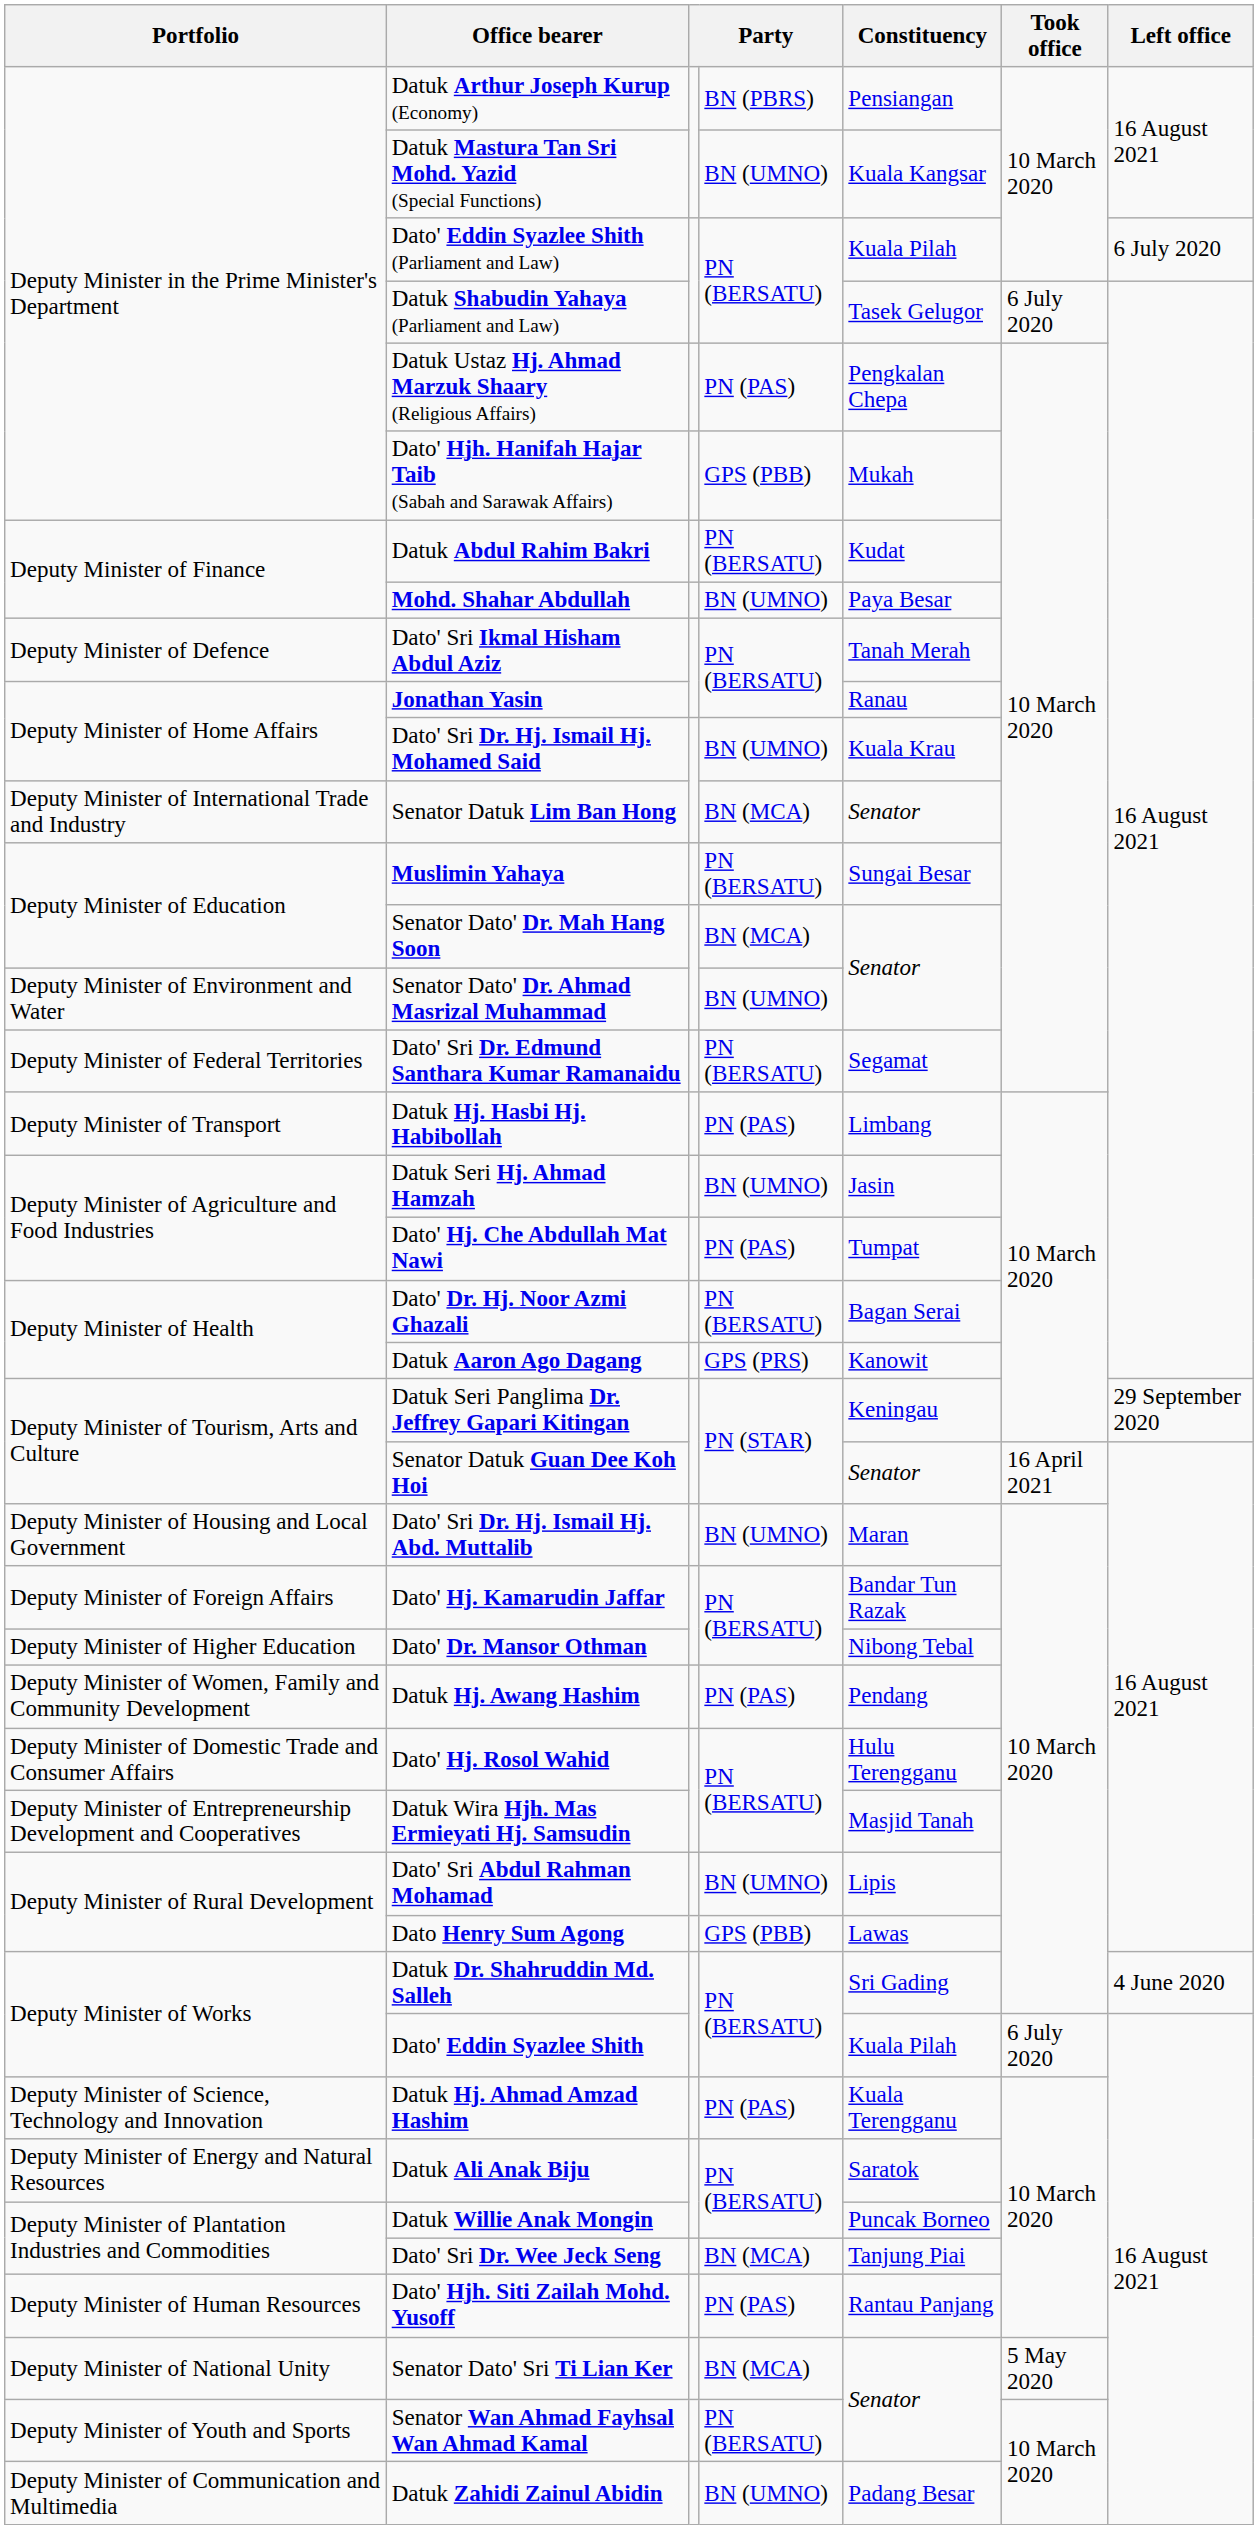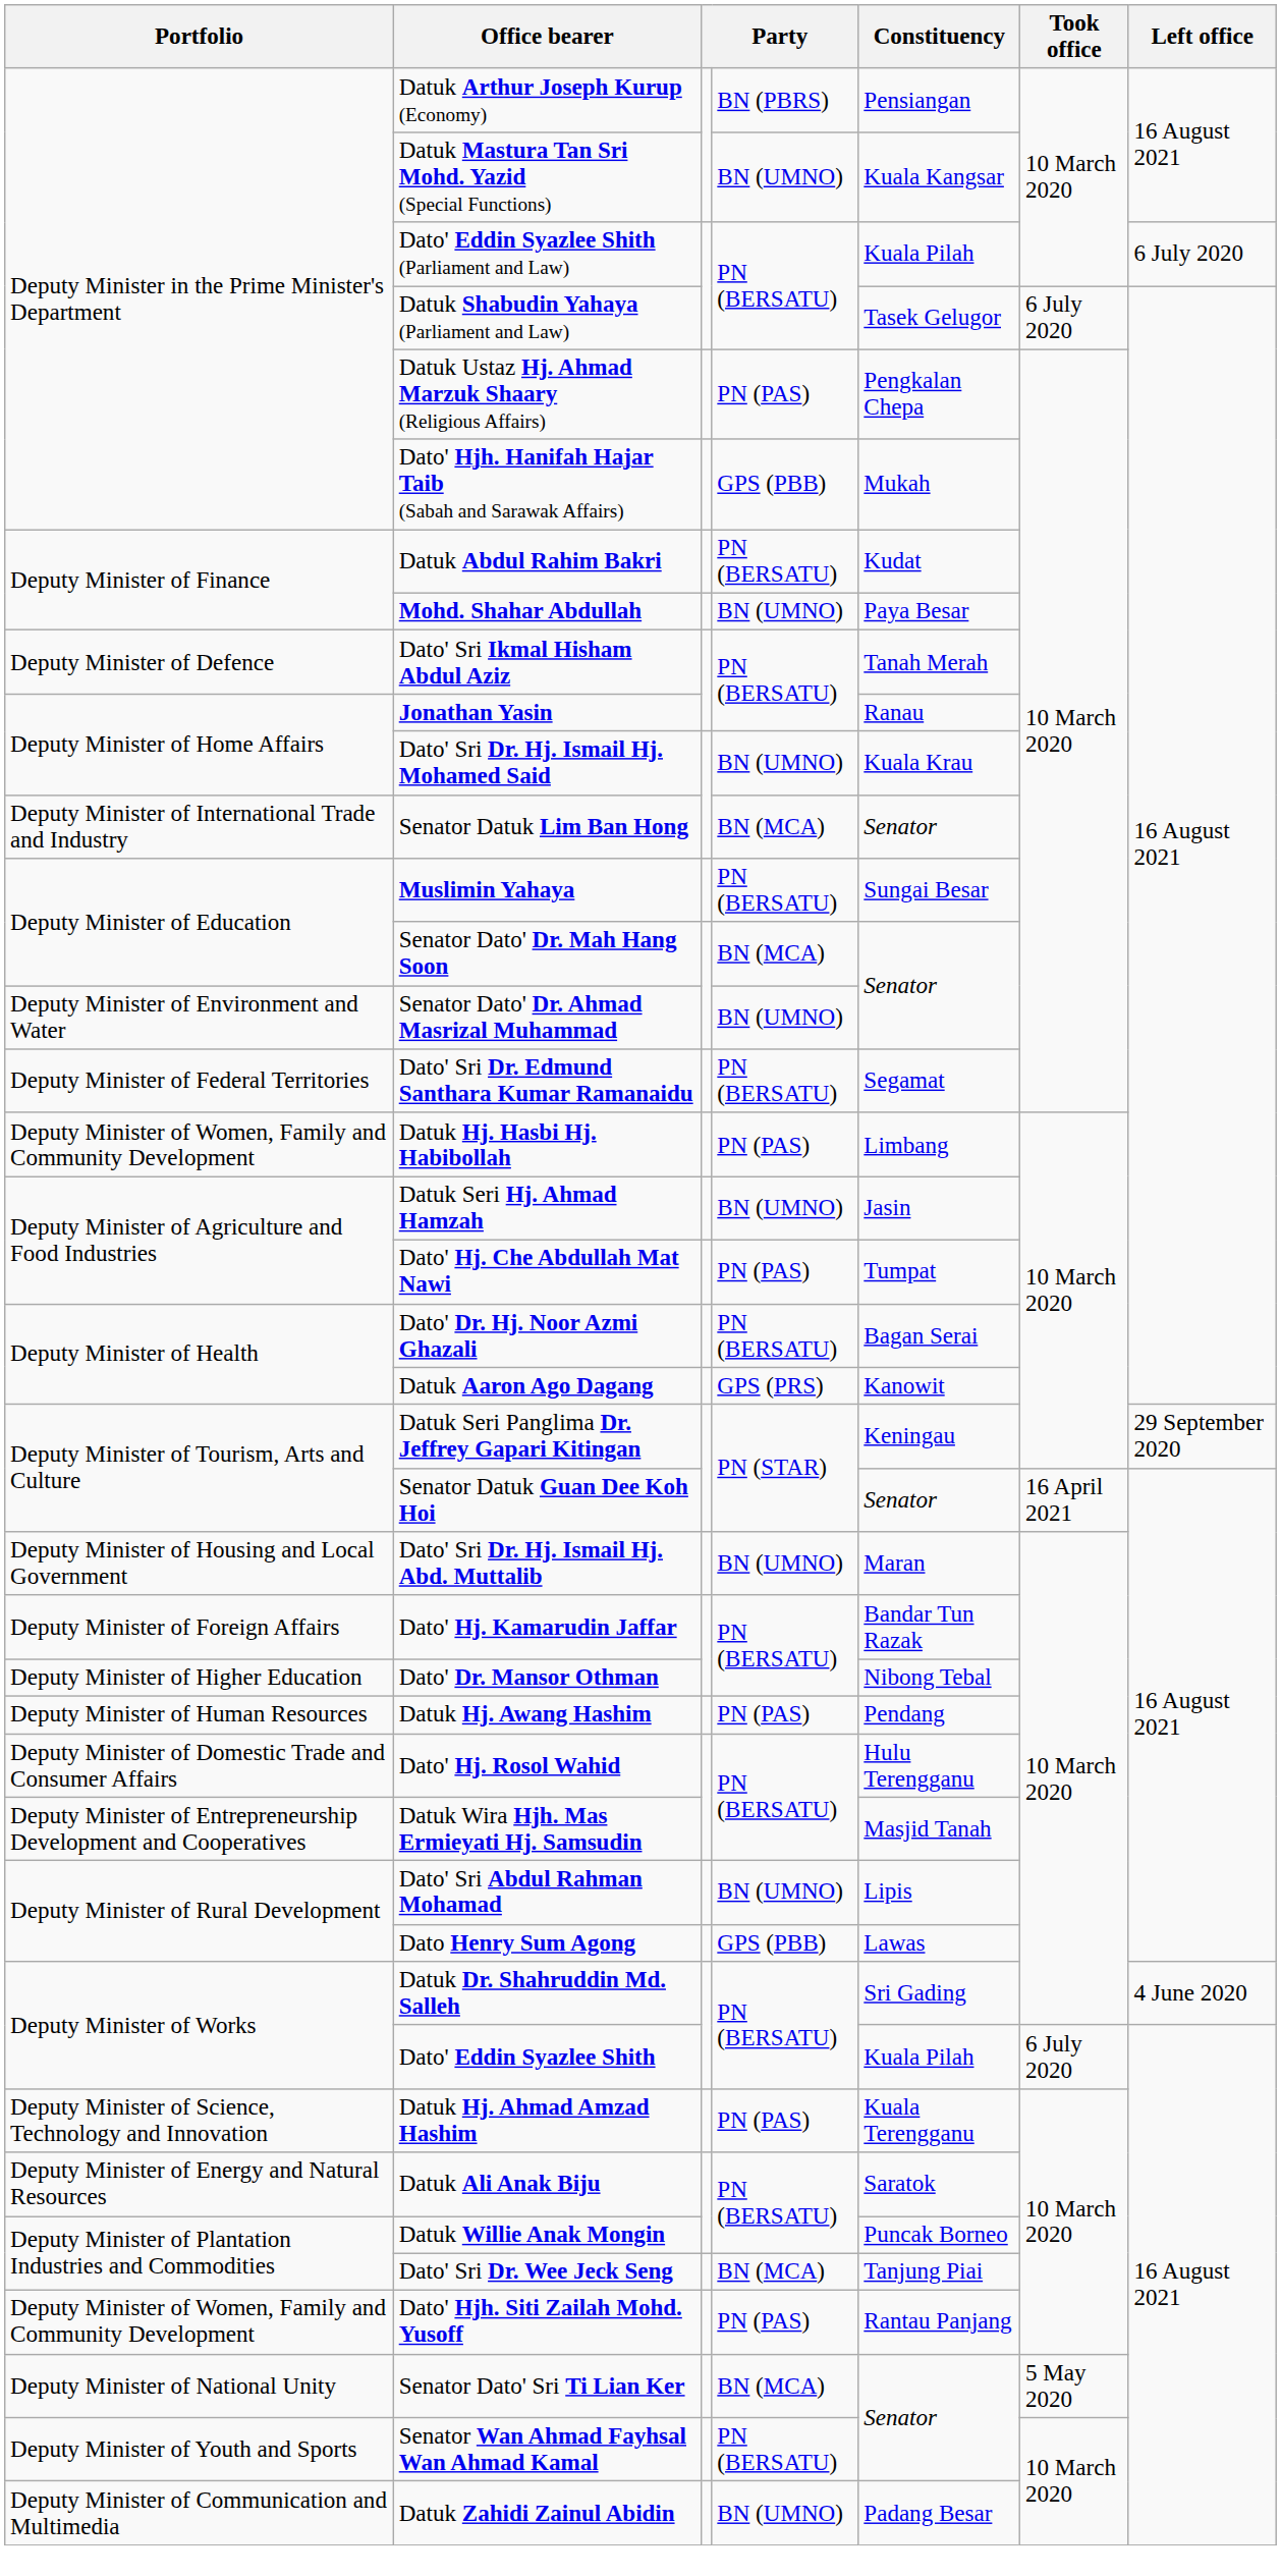Datuk Hj. Hasbi Hj. Habibollah | Portfolio: Deputy Minister of Transport -> Deputy Minister of Women, Family and Community Development
Datuk Hj. Awang Hashim | Portfolio: Deputy Minister of Women, Family and Community Development -> Deputy Minister of Human Resources
Dato' Hjh. Siti Zailah Mohd. Yusoff | Portfolio: Deputy Minister of Human Resources -> Deputy Minister of Women, Family and Community Development
